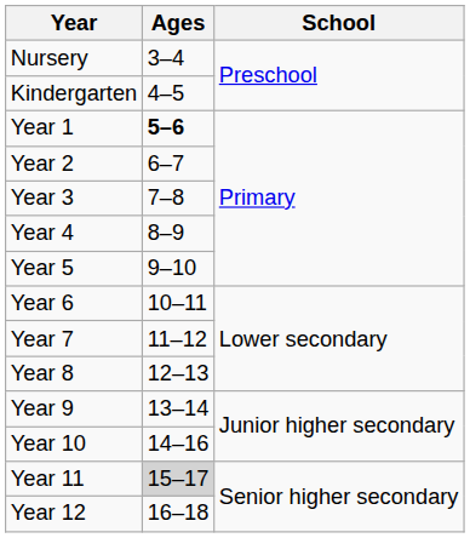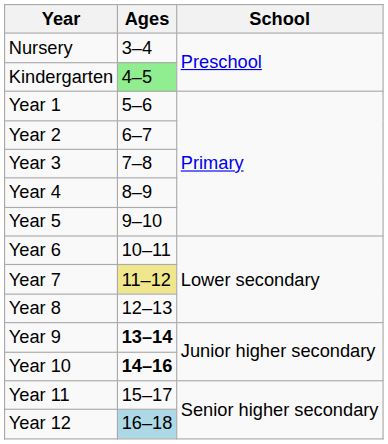Kindergarten | Ages: no background -> lightgreen background
Year 1 | Ages: bold -> normal
Year 7 | Ages: no background -> khaki background
Year 9 | Ages: normal -> bold
Year 10 | Ages: normal -> bold
Year 11 | Ages: lightgrey background -> no background
Year 12 | Ages: no background -> lightblue background
